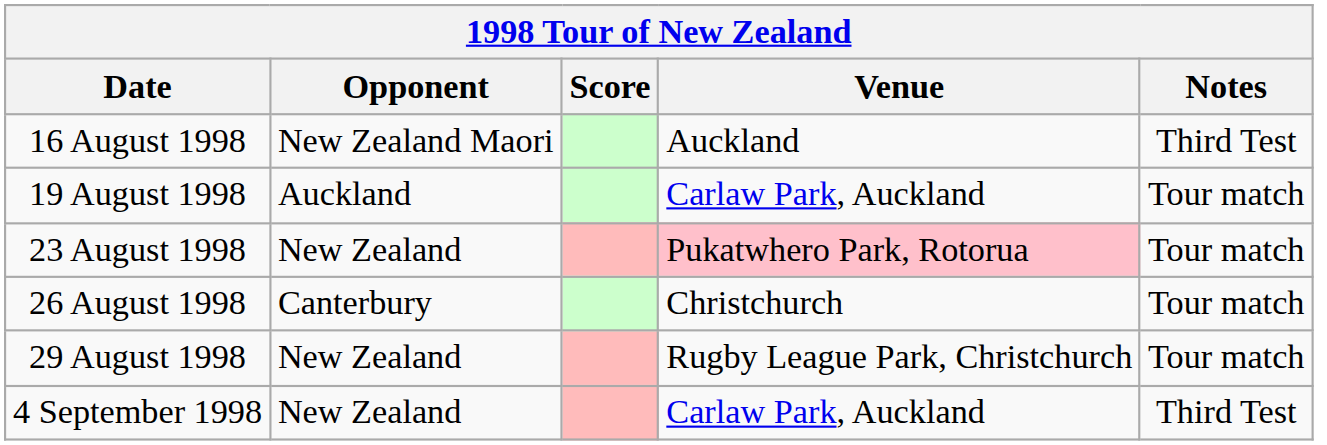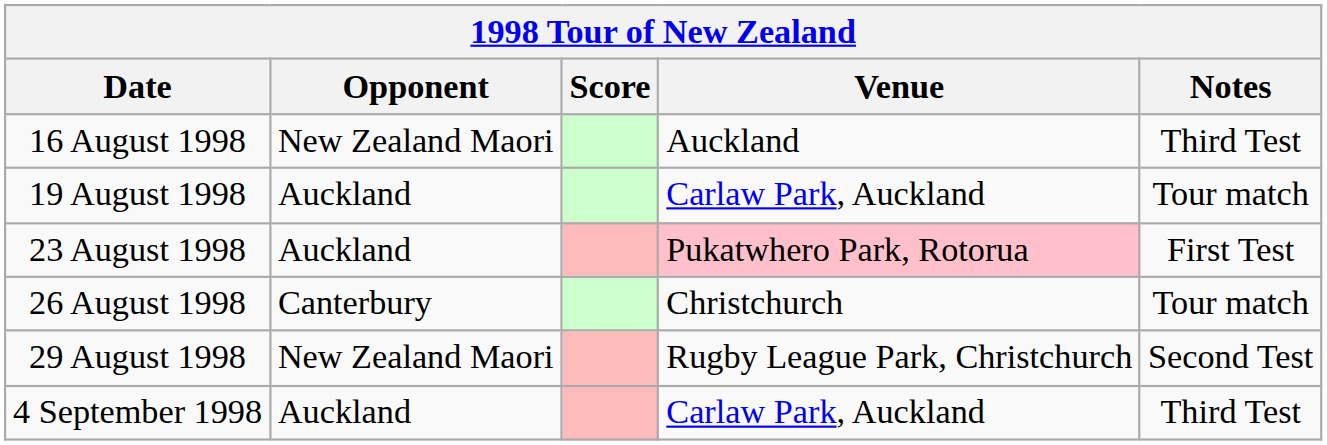23 August 1998 | Opponent: New Zealand -> Auckland
23 August 1998 | Notes: Tour match -> First Test
29 August 1998 | Opponent: New Zealand -> New Zealand Maori
29 August 1998 | Notes: Tour match -> Second Test
4 September 1998 | Opponent: New Zealand -> Auckland
